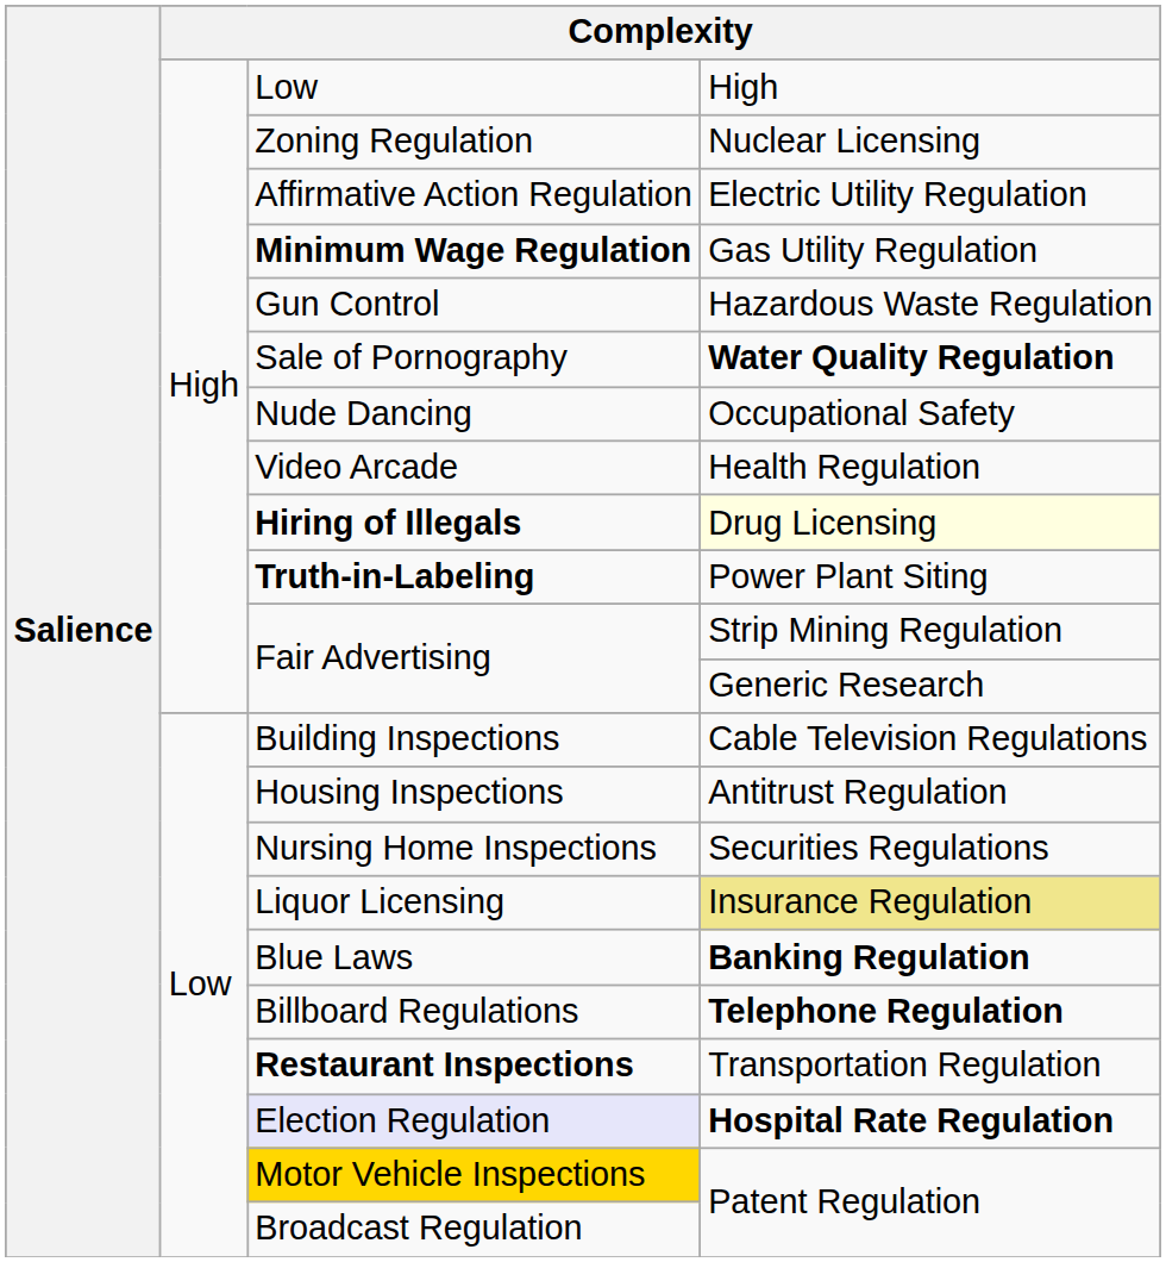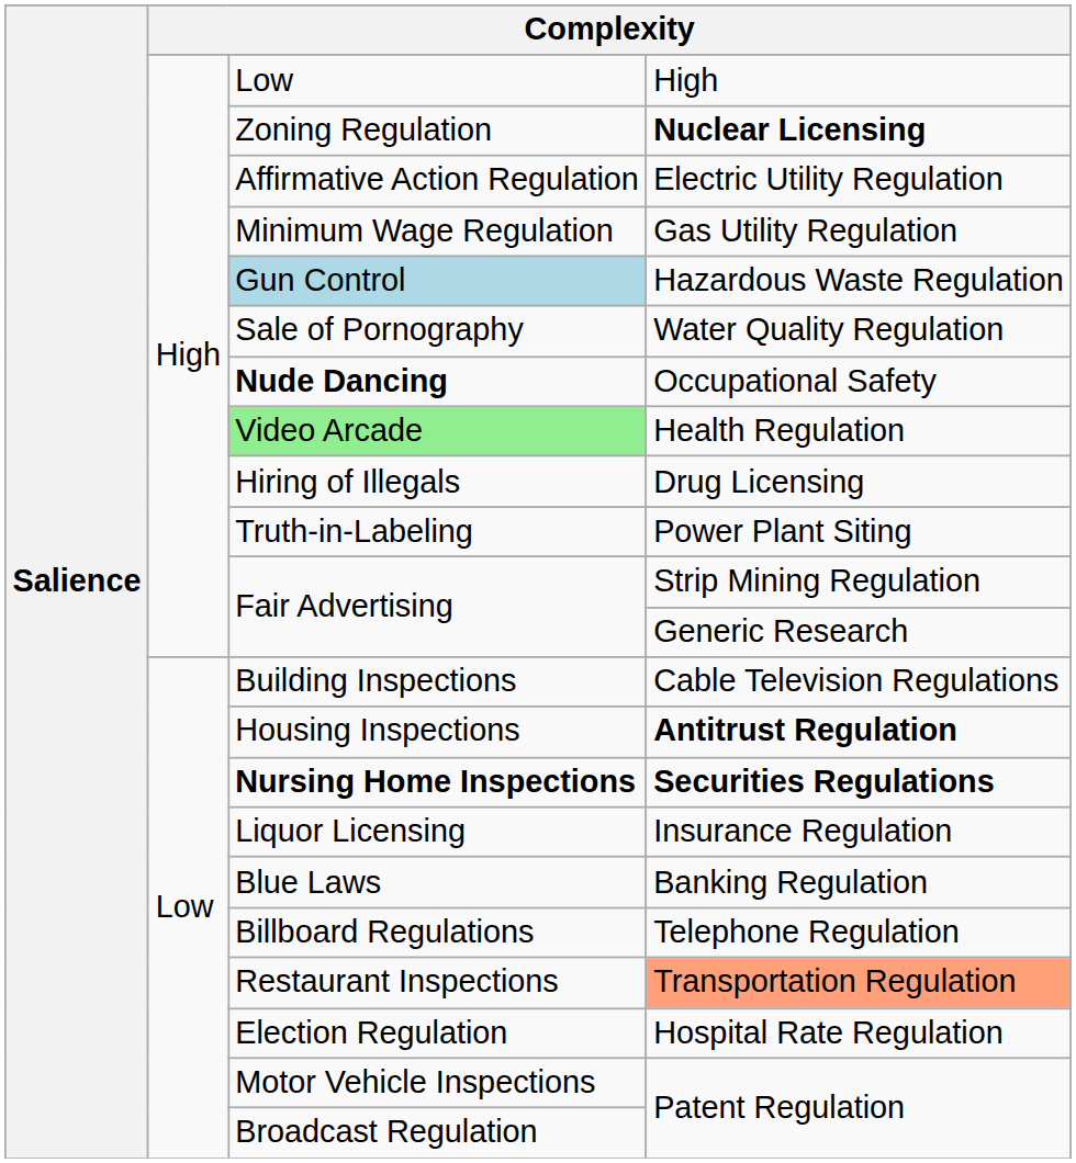Zoning Regulation | column 4: normal -> bold
Minimum Wage Regulation | column 3: bold -> normal
Gun Control | column 3: no background -> lightblue background
Sale of Pornography | column 4: bold -> normal
Nude Dancing | column 3: normal -> bold
Video Arcade | column 3: no background -> lightgreen background
Hiring of Illegals | column 3: bold -> normal
Hiring of Illegals | column 4: lightyellow background -> no background
Truth-in-Labeling | column 3: bold -> normal
Housing Inspections | column 4: normal -> bold
Nursing Home Inspections | column 3: normal -> bold
Nursing Home Inspections | column 4: normal -> bold
Liquor Licensing | column 4: khaki background -> no background
Blue Laws | column 4: bold -> normal
Billboard Regulations | column 4: bold -> normal
Restaurant Inspections | column 3: bold -> normal
Restaurant Inspections | column 4: no background -> lightsalmon background
Election Regulation | column 3: lavender background -> no background
Election Regulation | column 4: bold -> normal
Motor Vehicle Inspections | column 3: gold background -> no background
